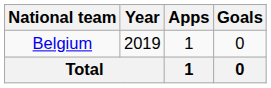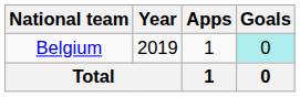Belgium | Goals: no background -> paleturquoise background
